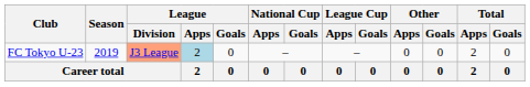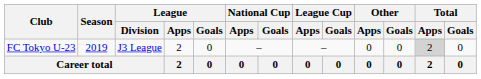FC Tokyo U-23 | League / Division: lightsalmon background -> no background
FC Tokyo U-23 | League / Apps: lightblue background -> no background
FC Tokyo U-23 | Total / Apps: no background -> lightgrey background
